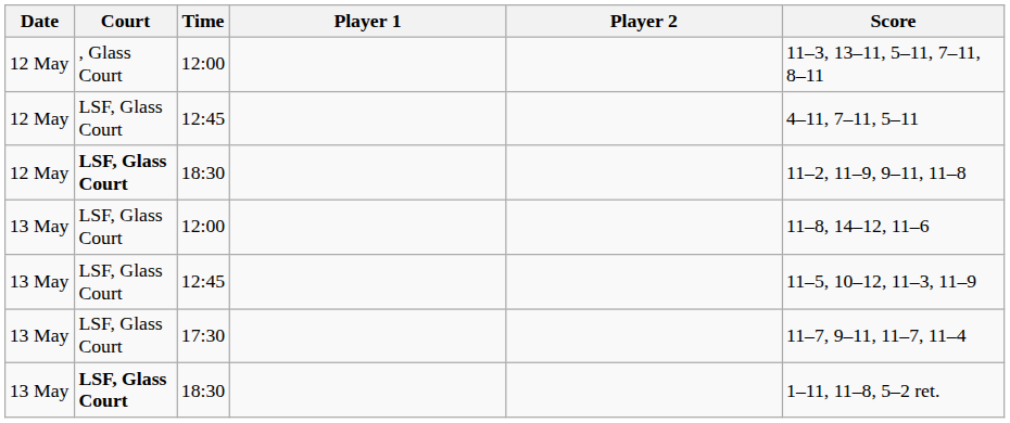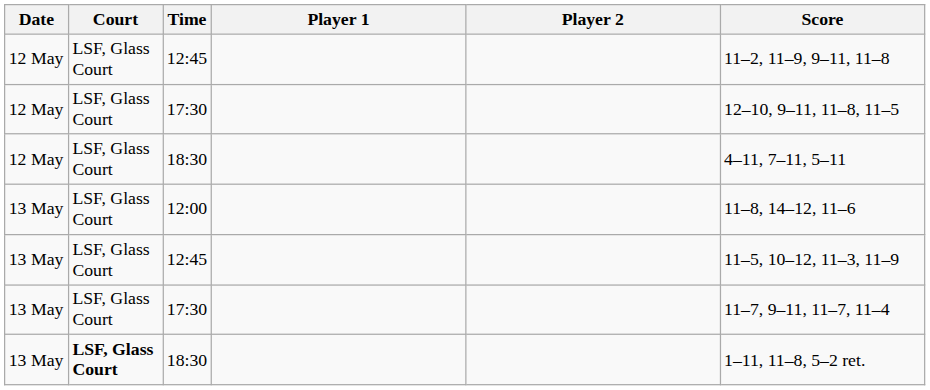- row: 12 May | , Glass Court | 12:00 | 11–3, 13–11, 5–11, 7–11, 8–11
12 May / 12:45 | Score: 4–11, 7–11, 5–11 -> 11–2, 11–9, 9–11, 11–8
+ row: 12 May | LSF, Glass Court | 17:30 | 12–10, 9–11, 11–8, 11–5
12 May / 18:30 | Court: bold -> normal
12 May / 18:30 | Score: 11–2, 11–9, 9–11, 11–8 -> 4–11, 7–11, 5–11
